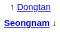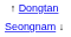row 2 | column 1: bold -> normal
